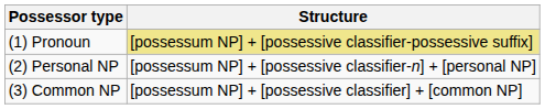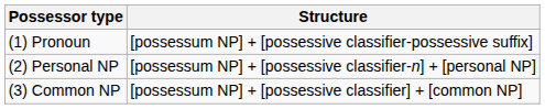(1) Pronoun | Structure: khaki background -> no background
